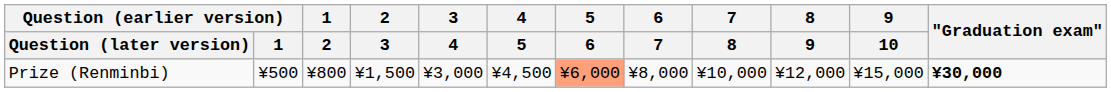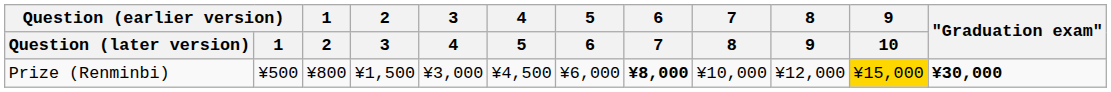Prize (Renminbi) | 5 / 6: lightsalmon background -> no background
Prize (Renminbi) | 6 / 7: normal -> bold
Prize (Renminbi) | 9 / 10: no background -> gold background
